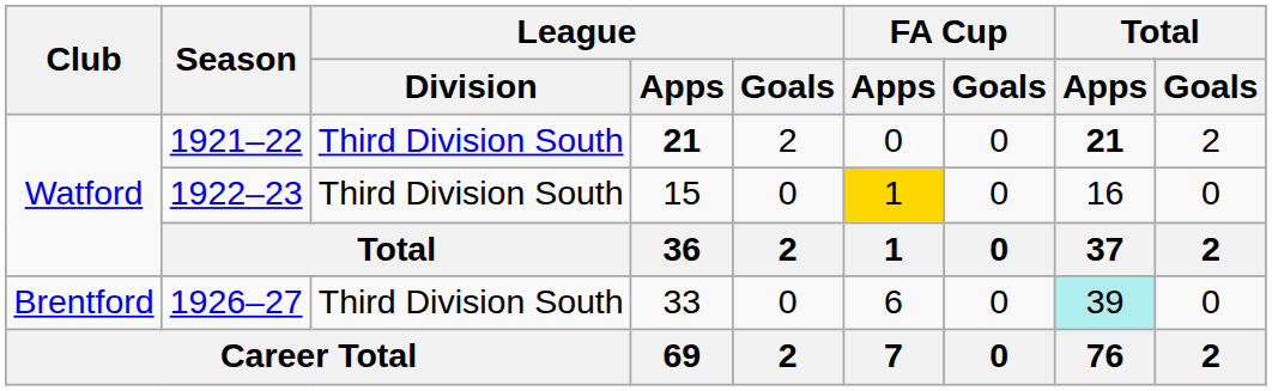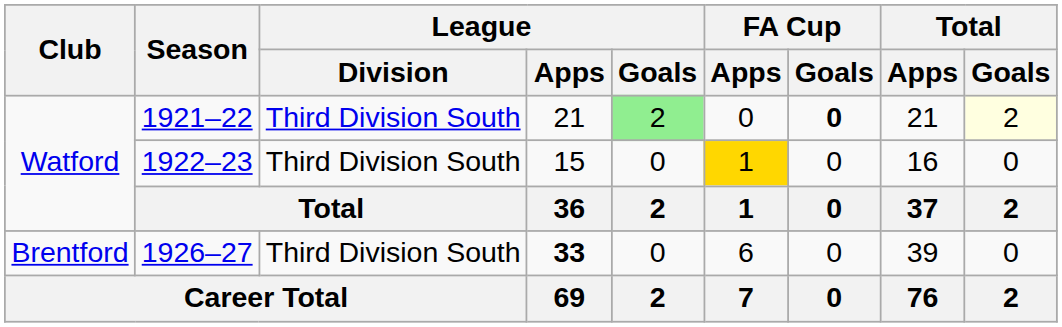1921–22 | League / Apps: bold -> normal
1921–22 | League / Goals: no background -> lightgreen background
1921–22 | FA Cup / Goals: normal -> bold
1921–22 | Total / Apps: bold -> normal
1921–22 | Total / Goals: no background -> lightyellow background
1926–27 | League / Apps: normal -> bold
1926–27 | Total / Apps: paleturquoise background -> no background
